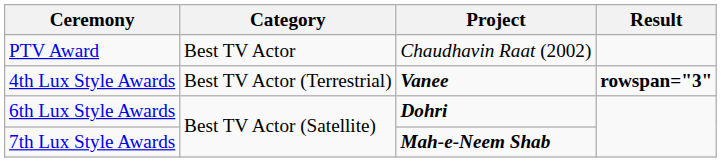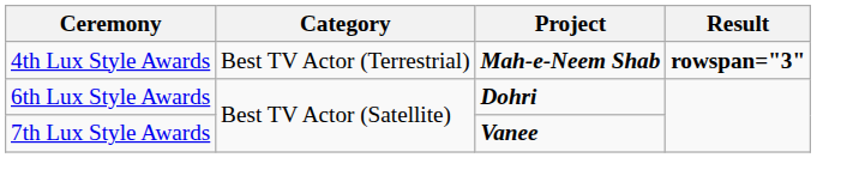- row: PTV Award | Best TV Actor | Chaudhavin Raat (2002)
4th Lux Style Awards | Project: Vanee -> Mah-e-Neem Shab
7th Lux Style Awards | Project: Mah-e-Neem Shab -> Vanee
